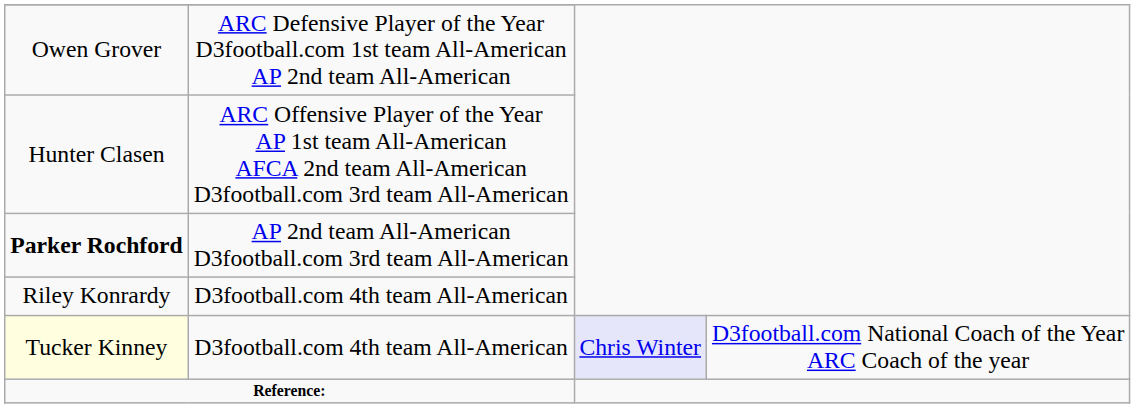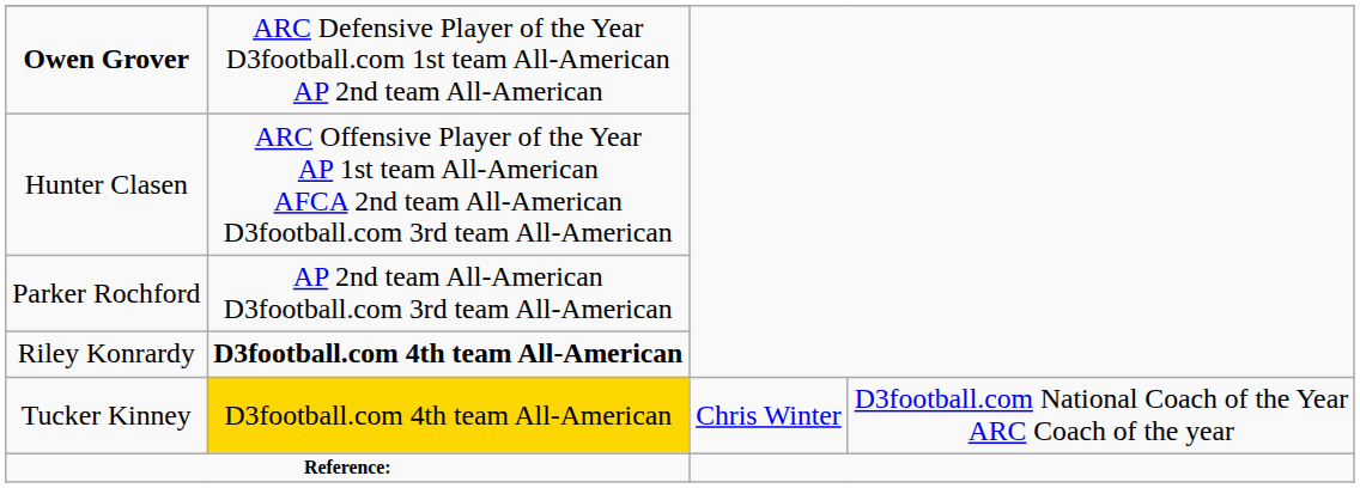Owen Grover | column 1: normal -> bold
Parker Rochford | column 1: bold -> normal
Riley Konrardy | column 2: normal -> bold
Tucker Kinney | column 1: lightyellow background -> no background
Tucker Kinney | column 2: no background -> gold background
Tucker Kinney | column 3: lavender background -> no background
